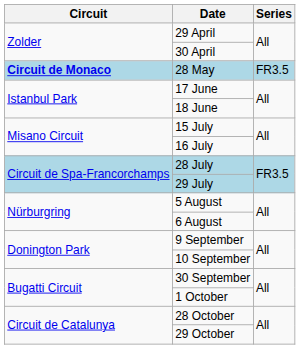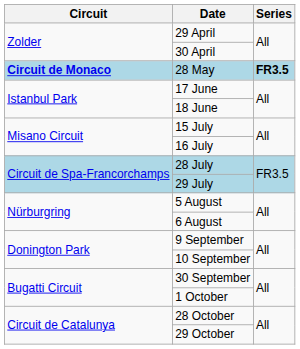28 May | Series: normal -> bold
